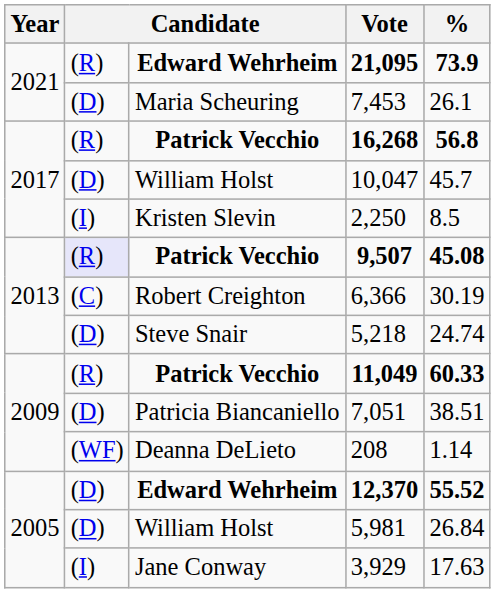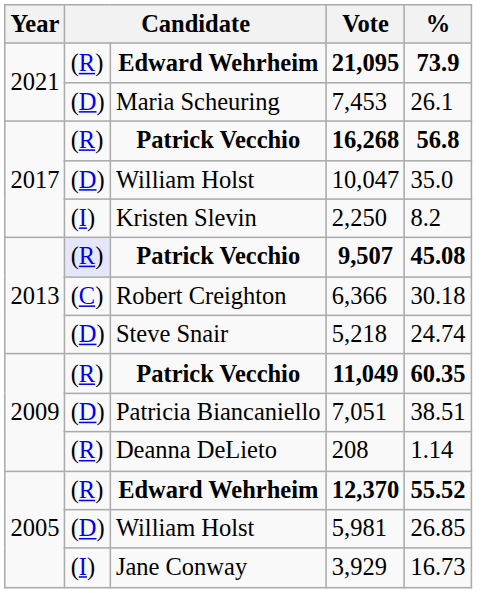10,047 | %: 45.7 -> 35.0
2,250 | %: 8.5 -> 8.2
6,366 | %: 30.19 -> 30.18
11,049 | %: 60.33 -> 60.35
208 | column 2: (WF) -> (R)
12,370 | column 2: (D) -> (R)
5,981 | %: 26.84 -> 26.85
3,929 | %: 17.63 -> 16.73
